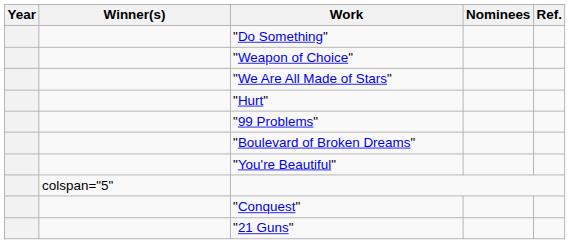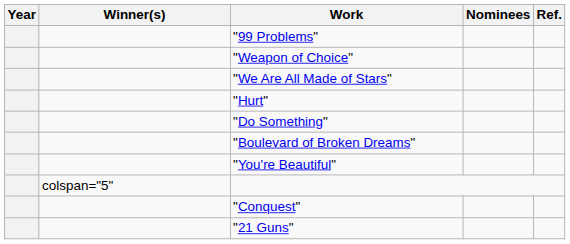rows swapped: "Do Something" <-> "99 Problems"
